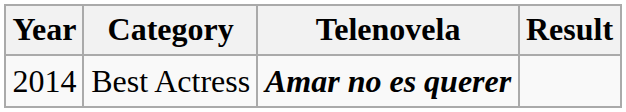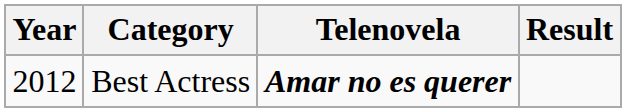Best Actress | Year: 2014 -> 2012
